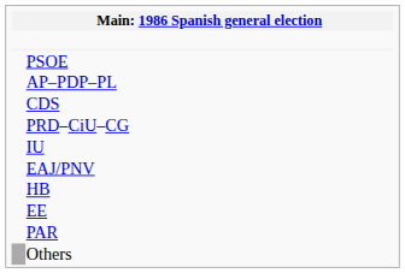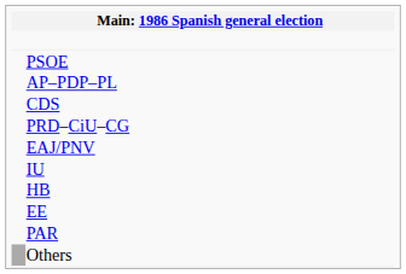rows swapped: IU <-> EAJ/PNV
